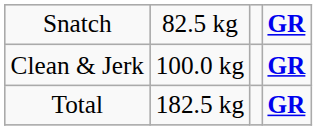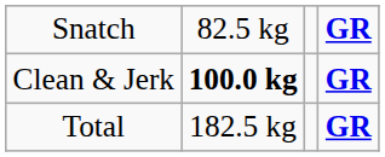Clean & Jerk | column 2: normal -> bold
